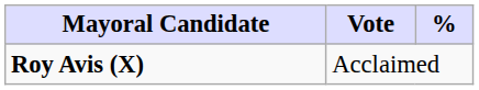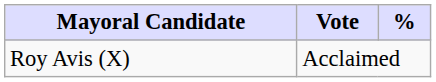Roy Avis (X) | Mayoral Candidate: bold -> normal
